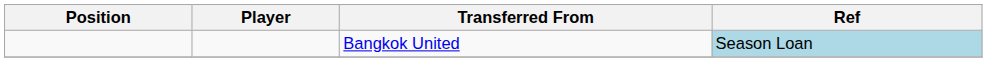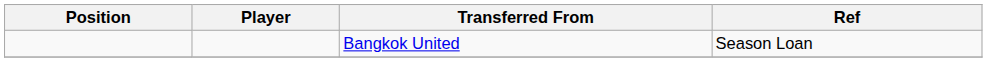Bangkok United | Ref: lightblue background -> no background
